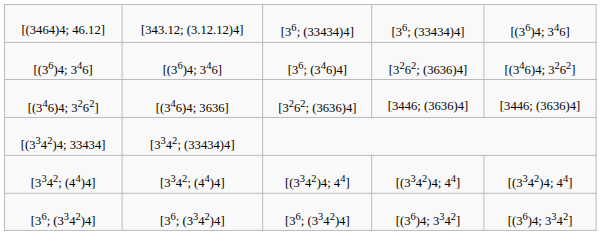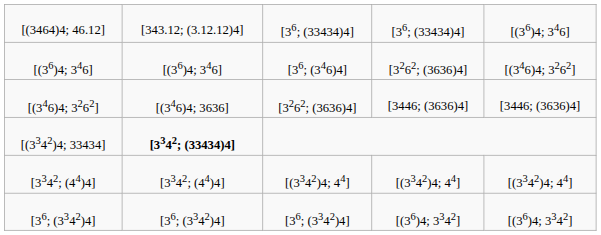[(3342)4; 33434] | column 2: normal -> bold
